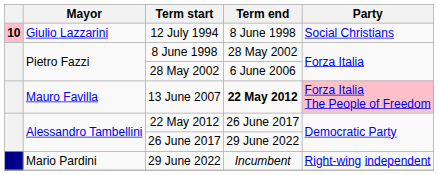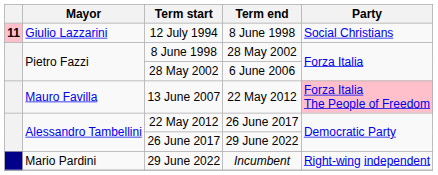12 July 1994 | column 1: 10 -> 11
13 June 2007 | Term end: bold -> normal
